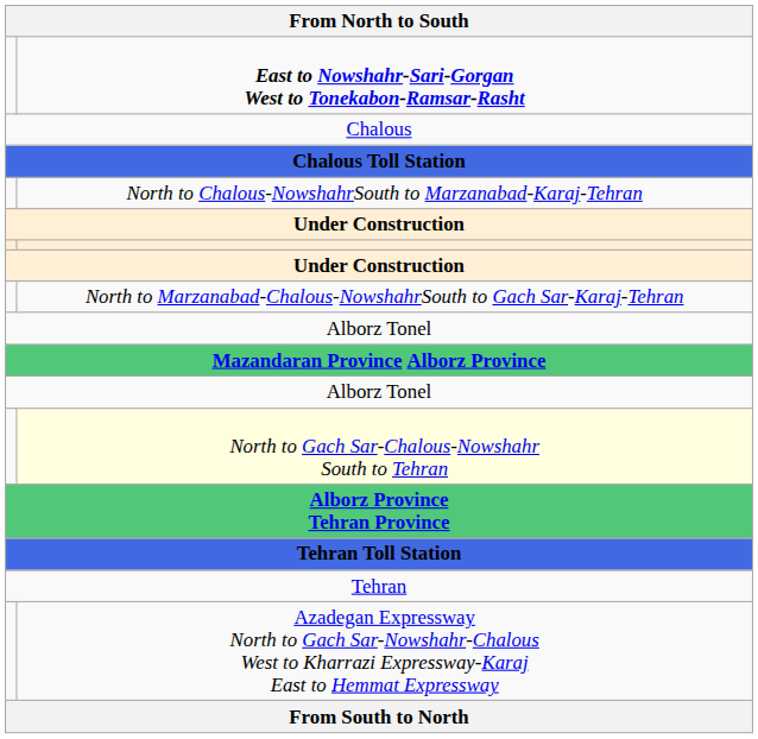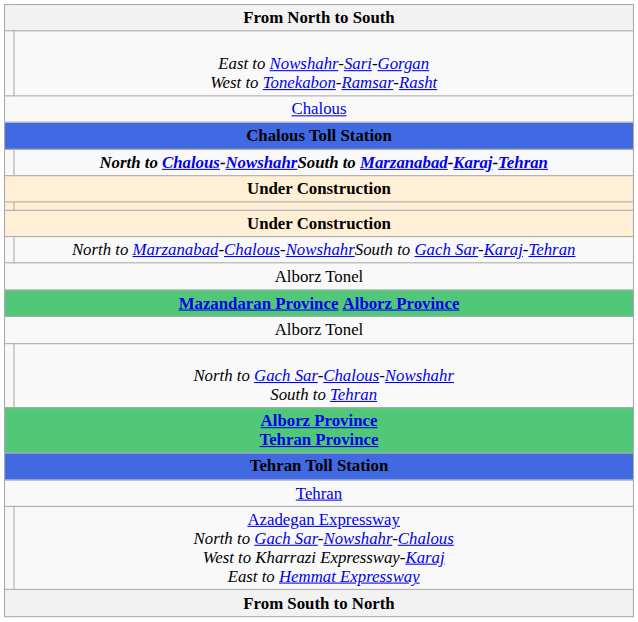East to Nowshahr-Sari-Gorgan West to Tonekabon-Ramsar-Rasht | column 2: bold -> normal
North to Chalous-NowshahrSouth to Marzanabad-Karaj-Tehran | column 2: normal -> bold
North to Gach Sar-Chalous-Nowshahr South to Tehran | column 2: lightyellow background -> no background
